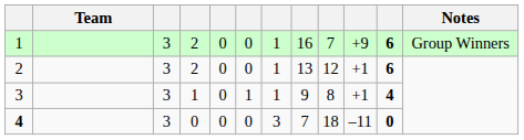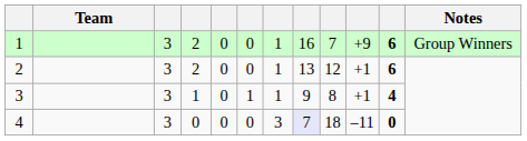row 5 | column 1: bold -> normal
row 5 | column 8: no background -> lavender background
